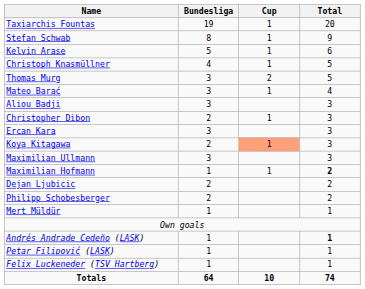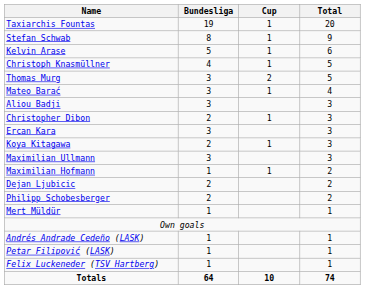Koya Kitagawa | Cup: lightsalmon background -> no background
Maximilian Hofmann | Total: bold -> normal
Andrés Andrade Cedeño (LASK) | Total: bold -> normal
